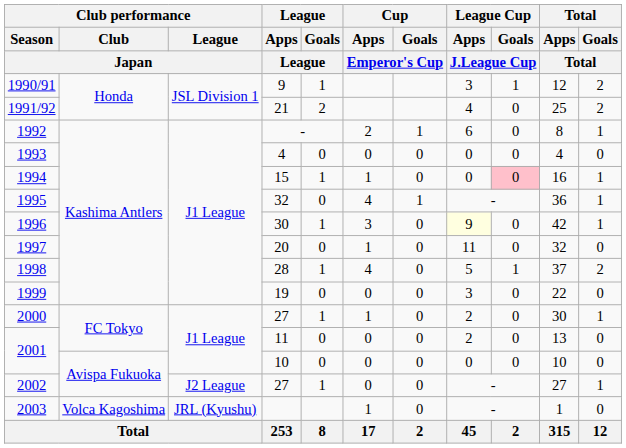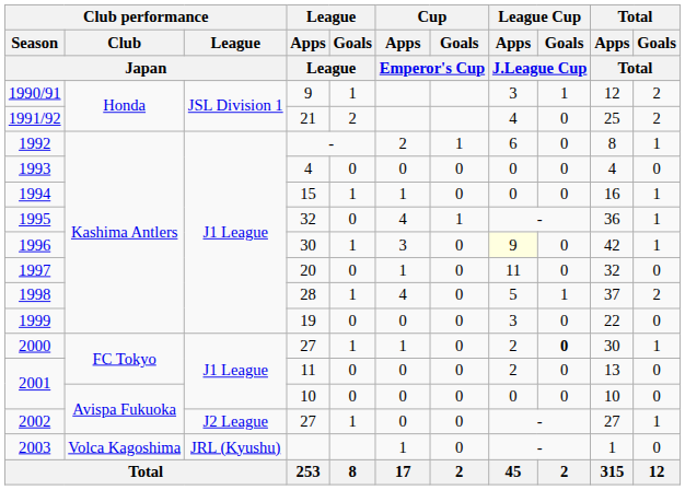1994 | League Cup / Goals / J.League Cup: pink background -> no background
2000 | League Cup / Goals / J.League Cup: normal -> bold
